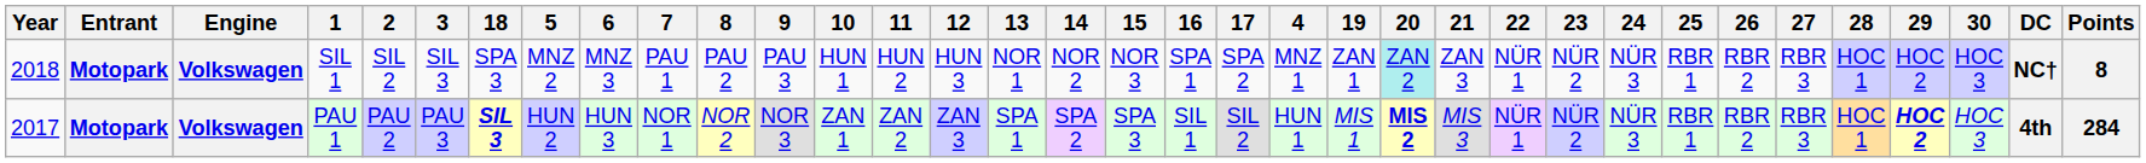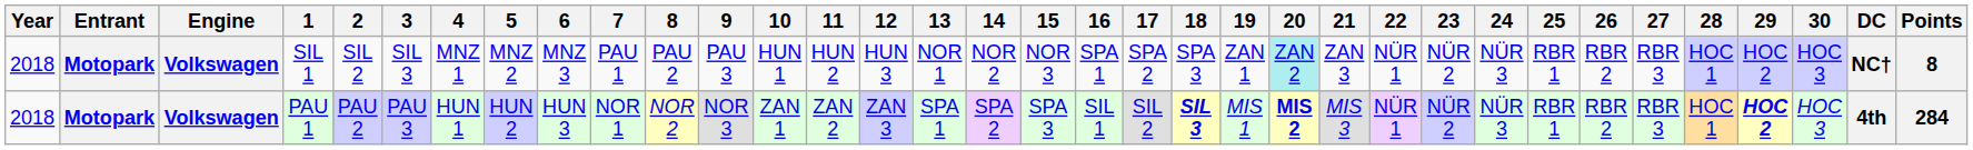columns swapped: 4 <-> 18
row 3 | Year: 2017 -> 2018
